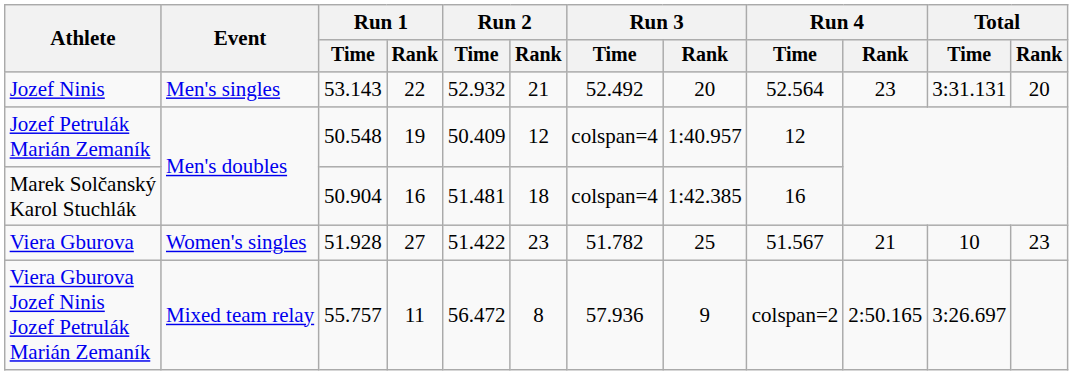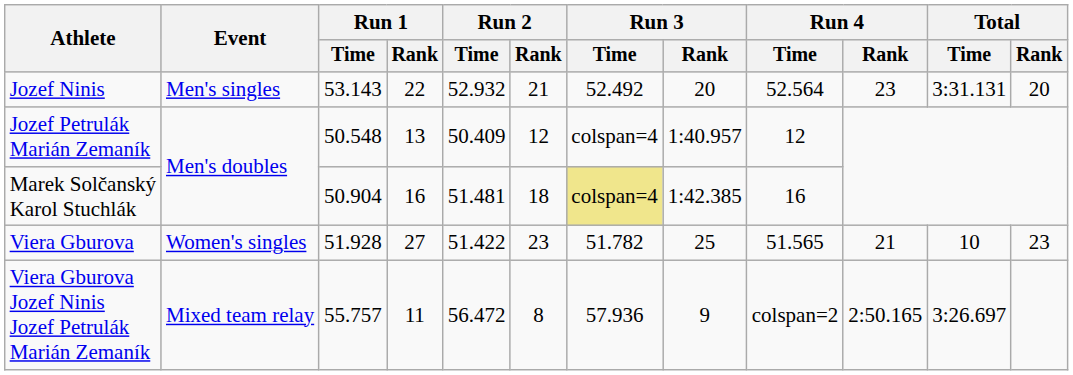Jozef Petrulák Marián Zemaník | Run 1 / Rank: 19 -> 13
Marek Solčanský Karol Stuchlák | Run 3 / Time: no background -> khaki background
Viera Gburova | Run 4 / Time: 51.567 -> 51.565
